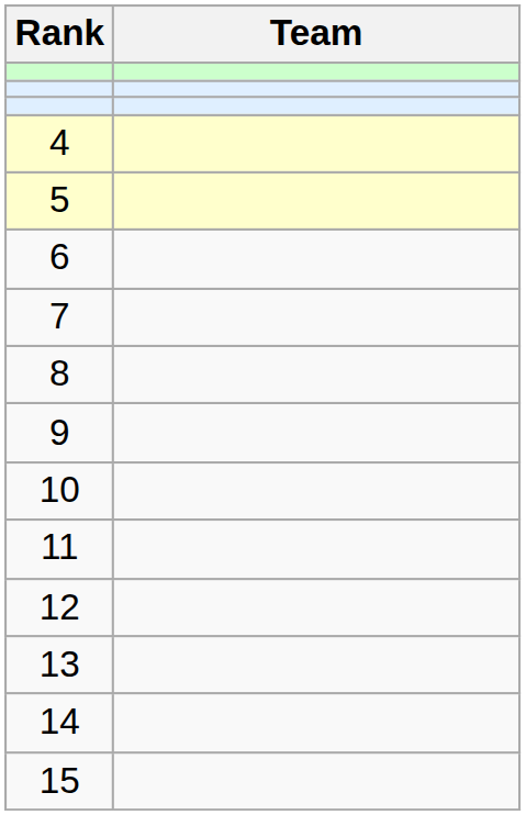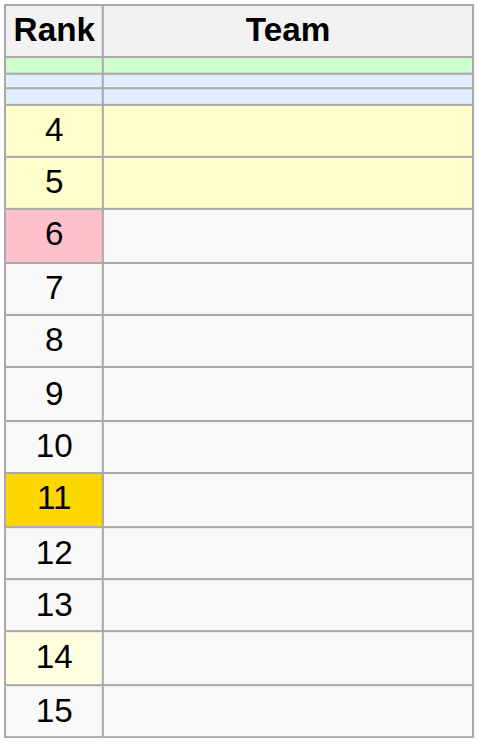row 7 | Rank: no background -> pink background
row 12 | Rank: no background -> gold background
row 15 | Rank: no background -> lightyellow background
